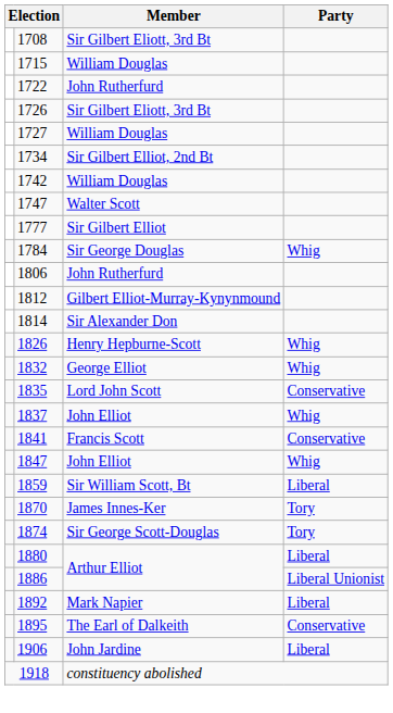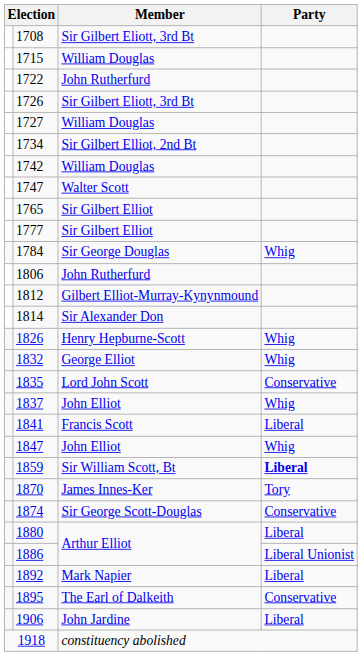+ row: 1765 | Sir Gilbert Elliot
1841 | Party: Conservative -> Liberal
1859 | Party: normal -> bold
1874 | Party: Tory -> Conservative
